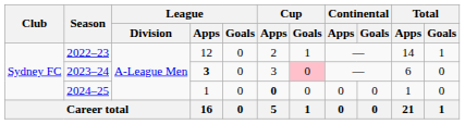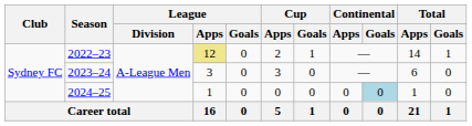2022–23 | League / Apps: no background -> khaki background
2023–24 | League / Apps: bold -> normal
2023–24 | Cup / Goals: pink background -> no background
2024–25 | Cup / Apps: bold -> normal
2024–25 | Continental / Goals: no background -> lightblue background
